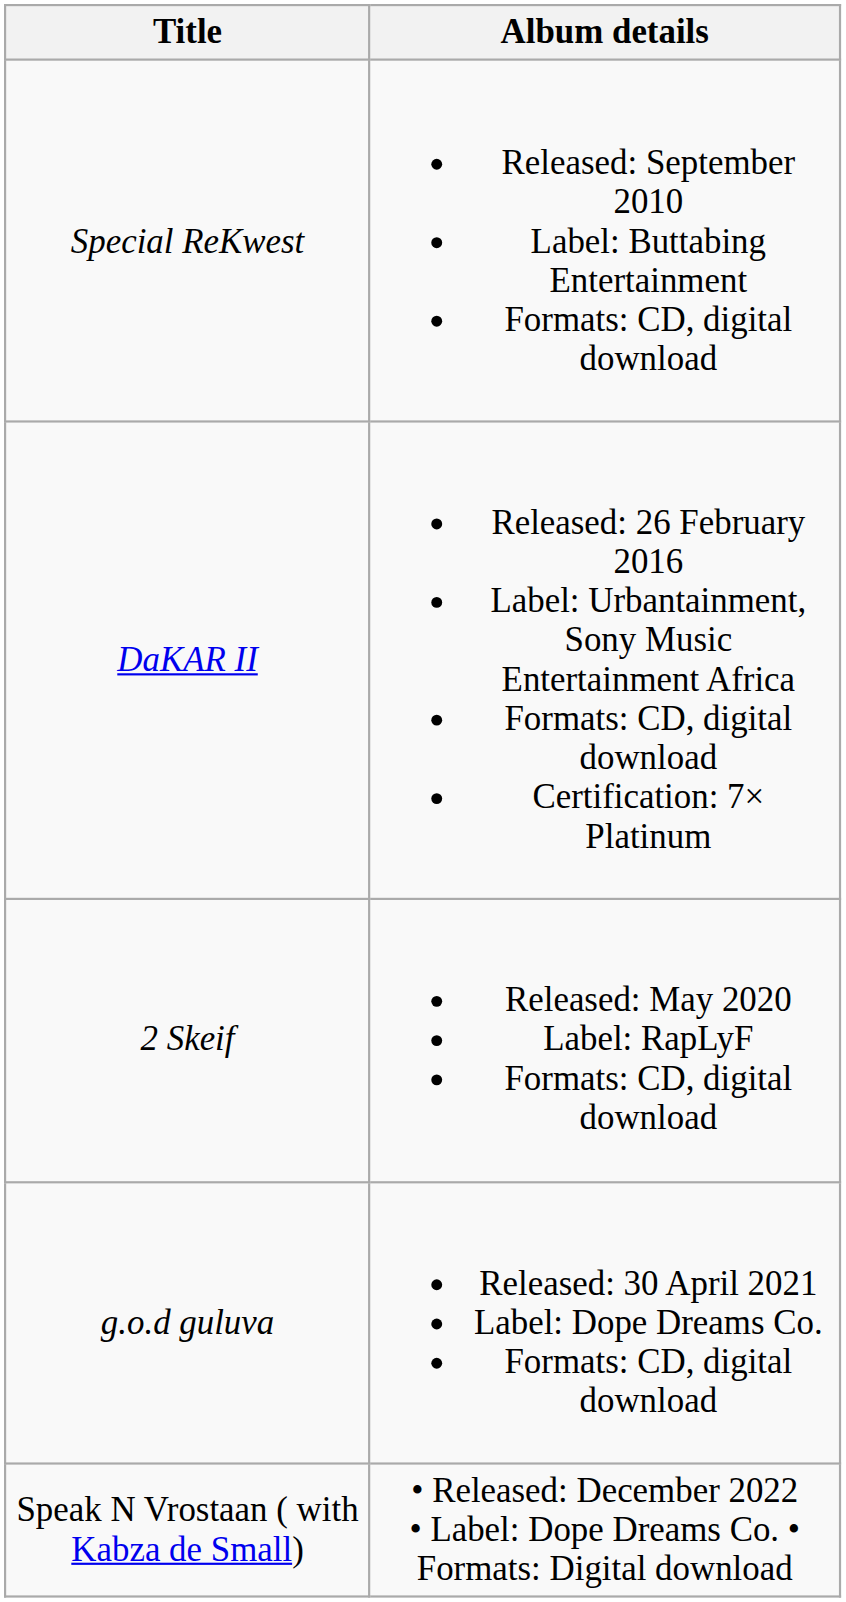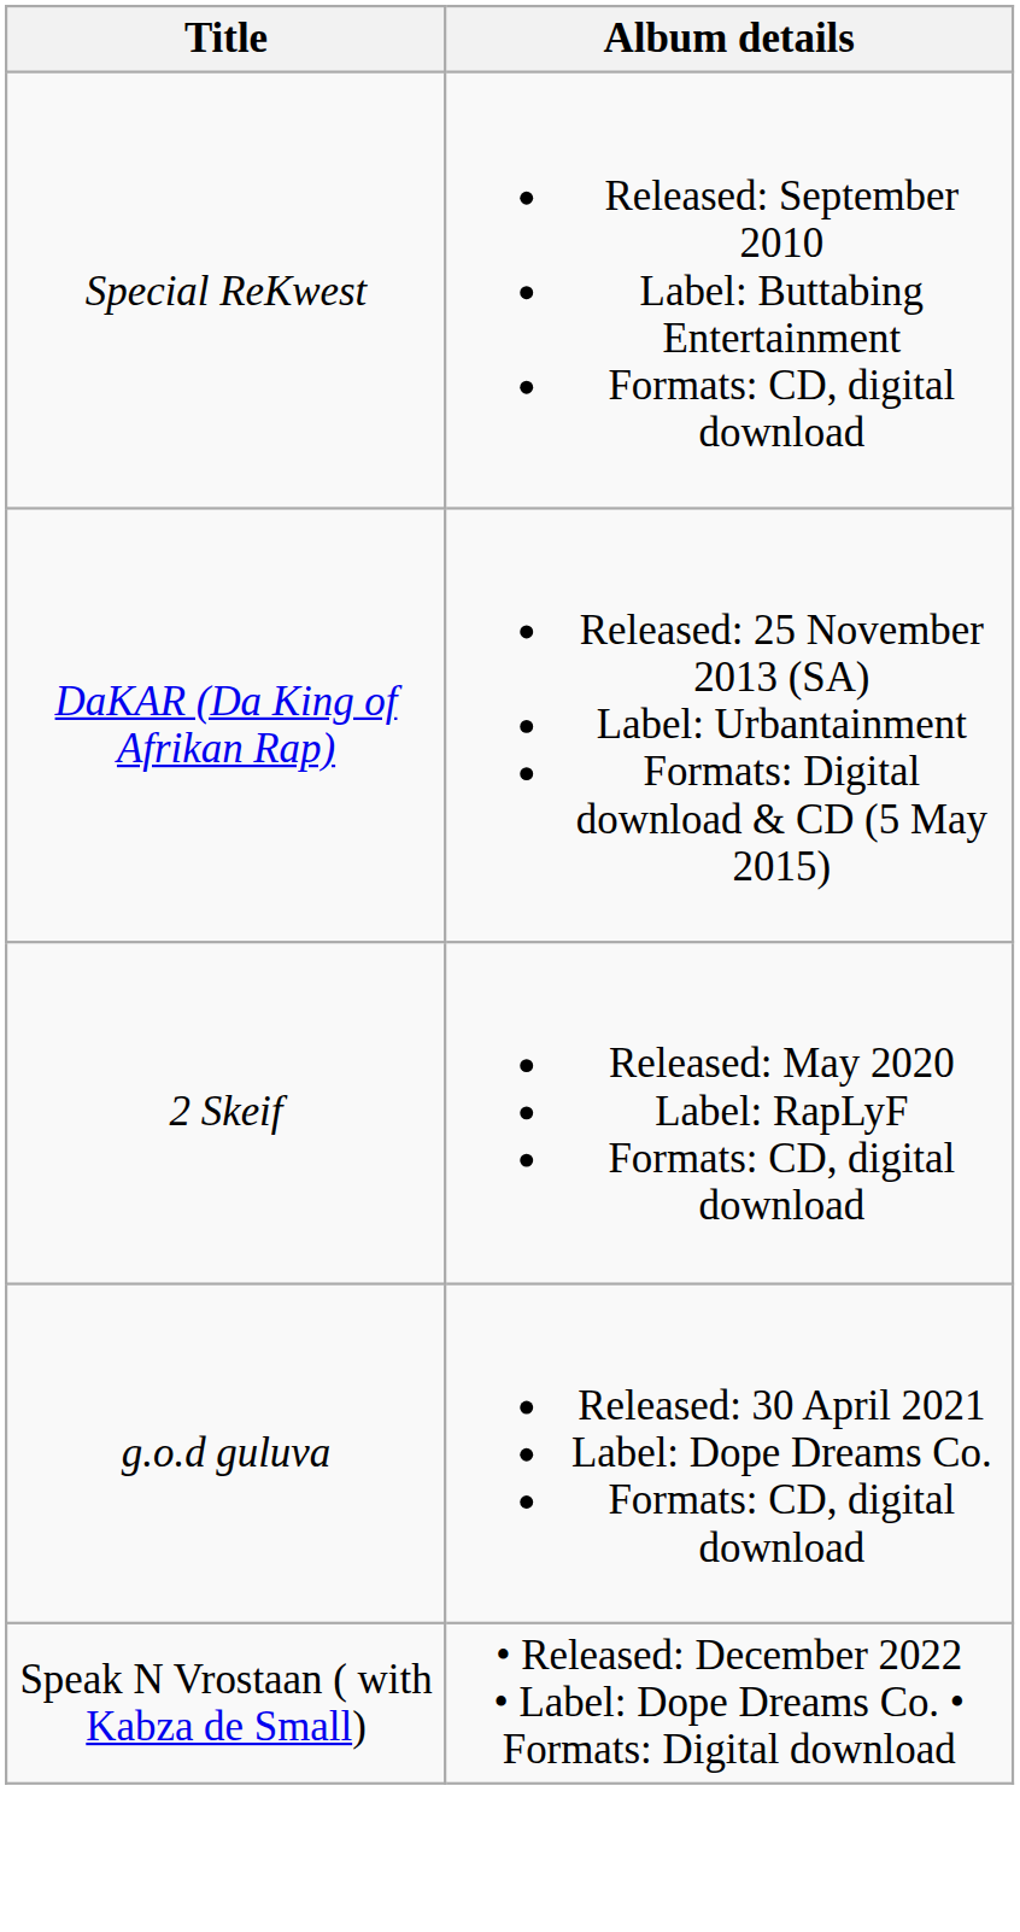+ row: DaKAR (Da King of Afrikan Rap) | Released: 25 November 2013 (SA) Label: Urbantainment Formats: Digital download & CD (5 May 2015)
- row: DaKAR II | Released: 26 February 2016 Label: Urbantainment, Sony Music Entertainment Africa Formats: CD, digital download Certification: 7× Platinum
